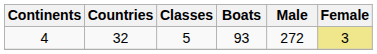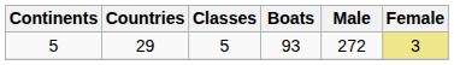row 2 | Continents: 4 -> 5
row 2 | Countries: 32 -> 29
